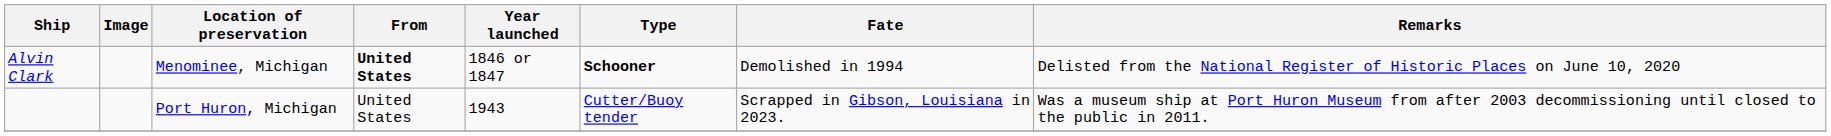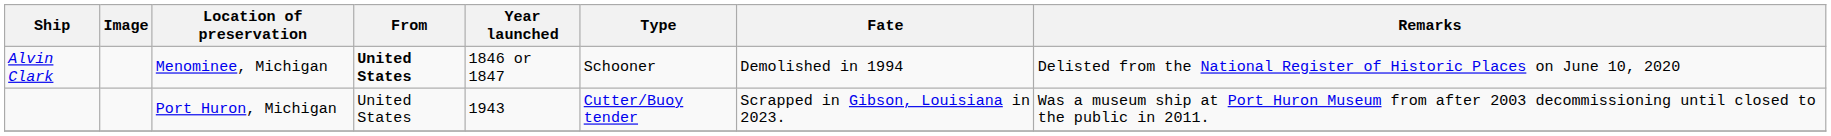Alvin Clark | Type: bold -> normal
